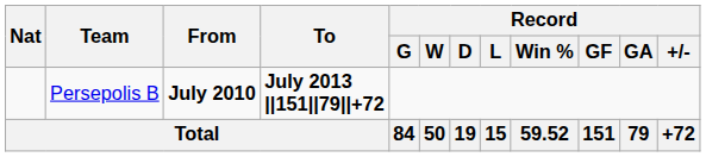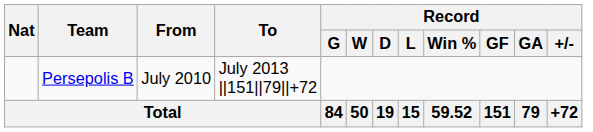Persepolis B | From: bold -> normal
Persepolis B | To: bold -> normal
